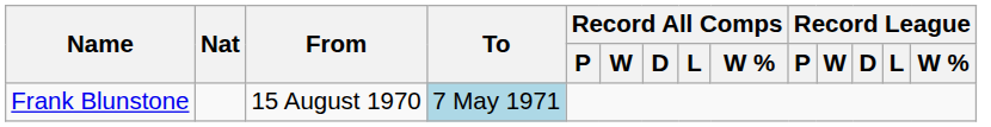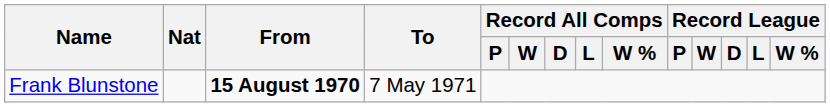Frank Blunstone | From: normal -> bold
Frank Blunstone | To: lightblue background -> no background
